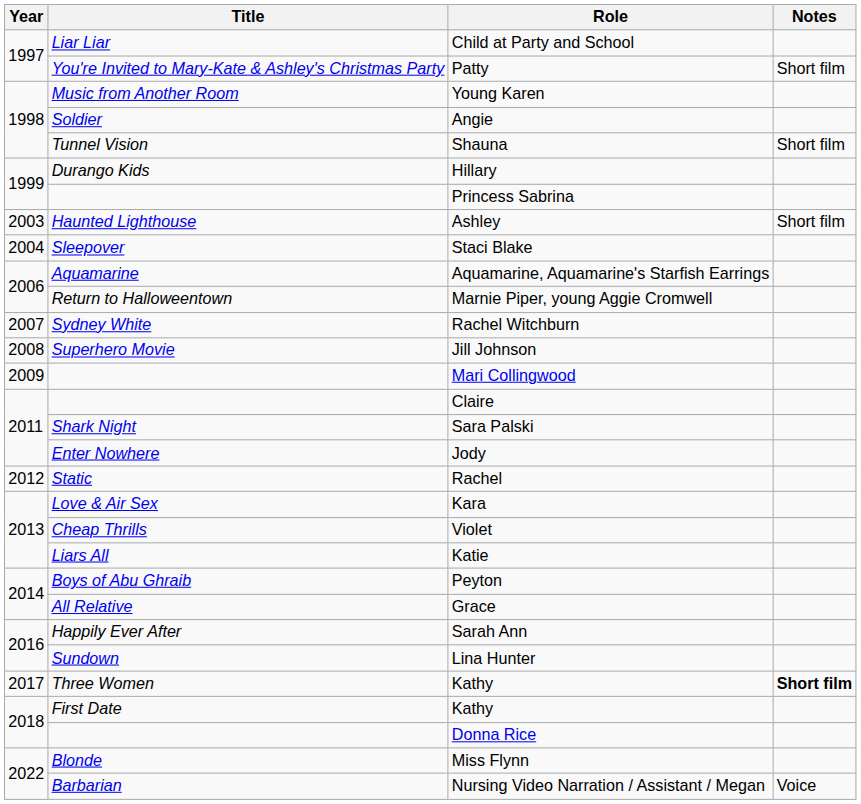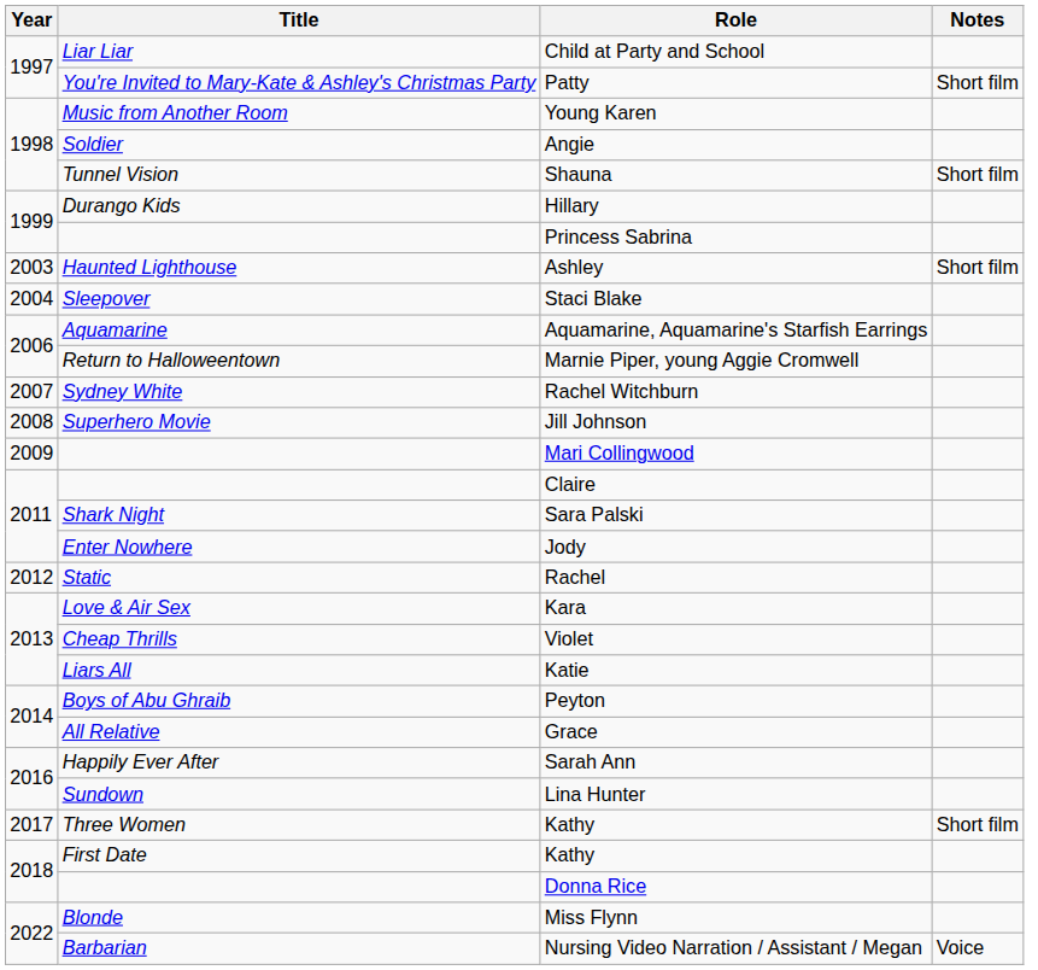Three Women / Kathy | Notes: bold -> normal
